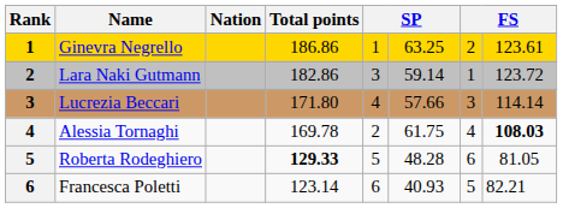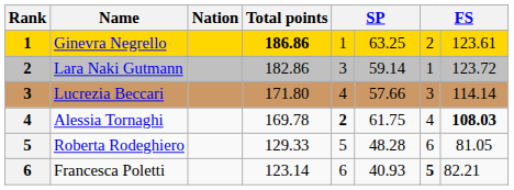Ginevra Negrello | Total points: normal -> bold
Alessia Tornaghi | column 5: normal -> bold
Roberta Rodeghiero | Total points: bold -> normal
Francesca Poletti | column 7: normal -> bold
